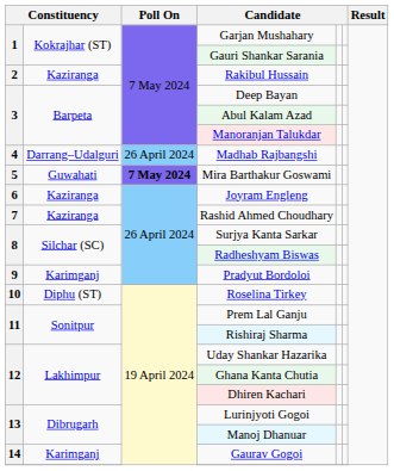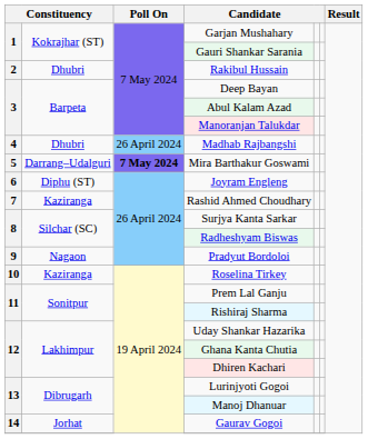Rakibul Hussain | column 2: Kaziranga -> Dhubri
Madhab Rajbangshi | column 2: Darrang–Udalguri -> Dhubri
Mira Barthakur Goswami | column 2: Guwahati -> Darrang–Udalguri
Joyram Engleng | column 2: Kaziranga -> Diphu (ST)
Pradyut Bordoloi | column 2: Karimganj -> Nagaon
Roselina Tirkey | column 2: Diphu (ST) -> Kaziranga
Gaurav Gogoi | column 2: Karimganj -> Jorhat
